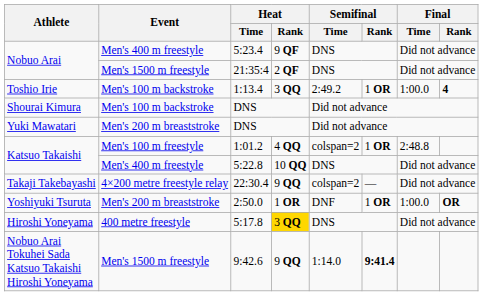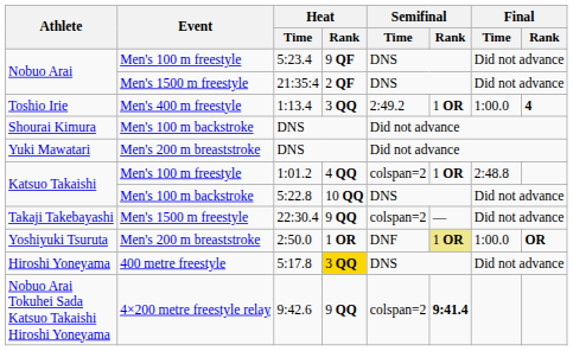5:23.4 | Event: Men's 400 m freestyle -> Men's 100 m freestyle
1:13.4 | Event: Men's 100 m backstroke -> Men's 400 m freestyle
5:22.8 | Event: Men's 400 m freestyle -> Men's 100 m backstroke
22:30.4 | Event: 4×200 metre freestyle relay -> Men's 1500 m freestyle
2:50.0 | Semifinal / Rank: no background -> khaki background
9:42.6 | Event: Men's 1500 m freestyle -> 4×200 metre freestyle relay
9:42.6 | Semifinal / Time: 1:14.0 -> colspan=2
